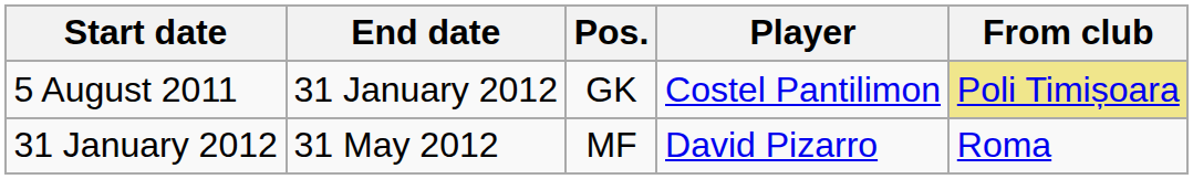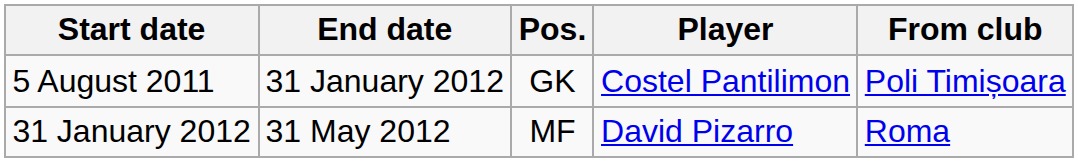5 August 2011 | From club: khaki background -> no background
